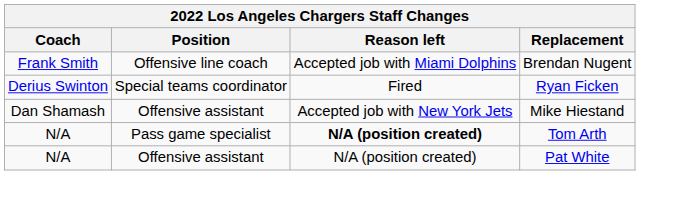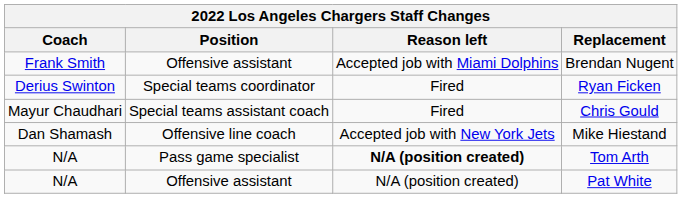Brendan Nugent | Position: Offensive line coach -> Offensive assistant
+ row: Mayur Chaudhari | Special teams assistant coach | Fired | Chris Gould
Mike Hiestand | Position: Offensive assistant -> Offensive line coach
